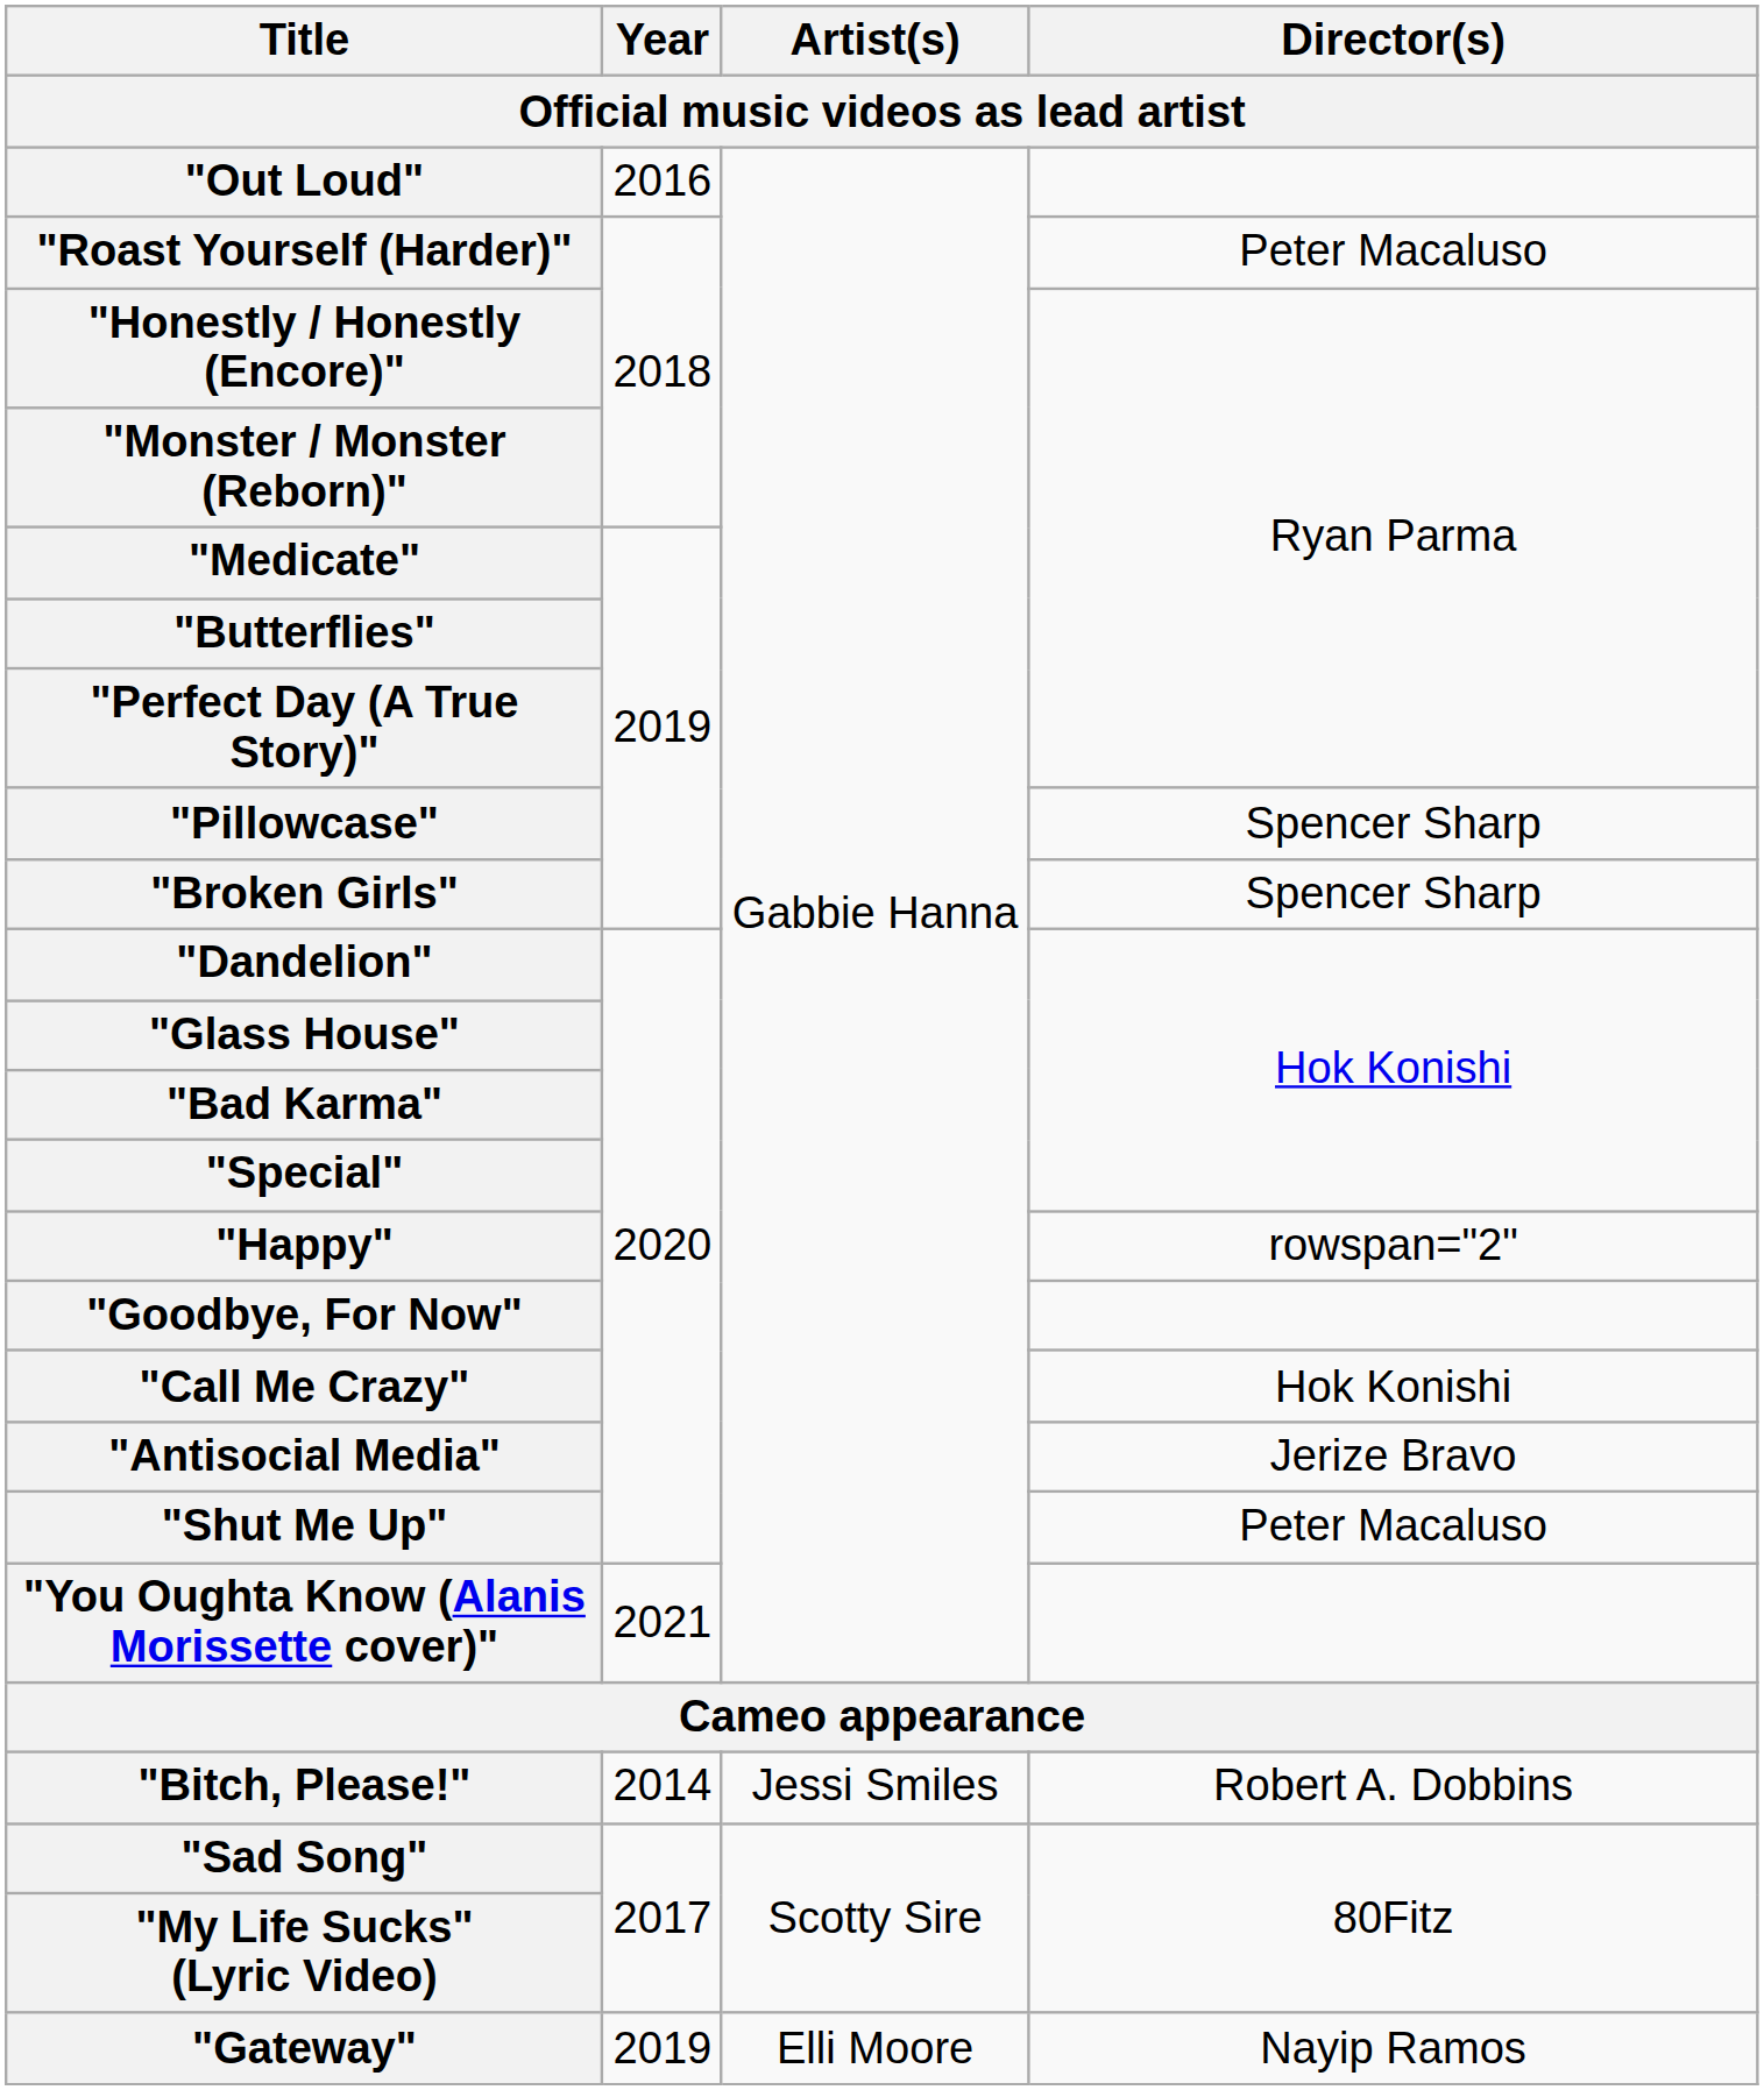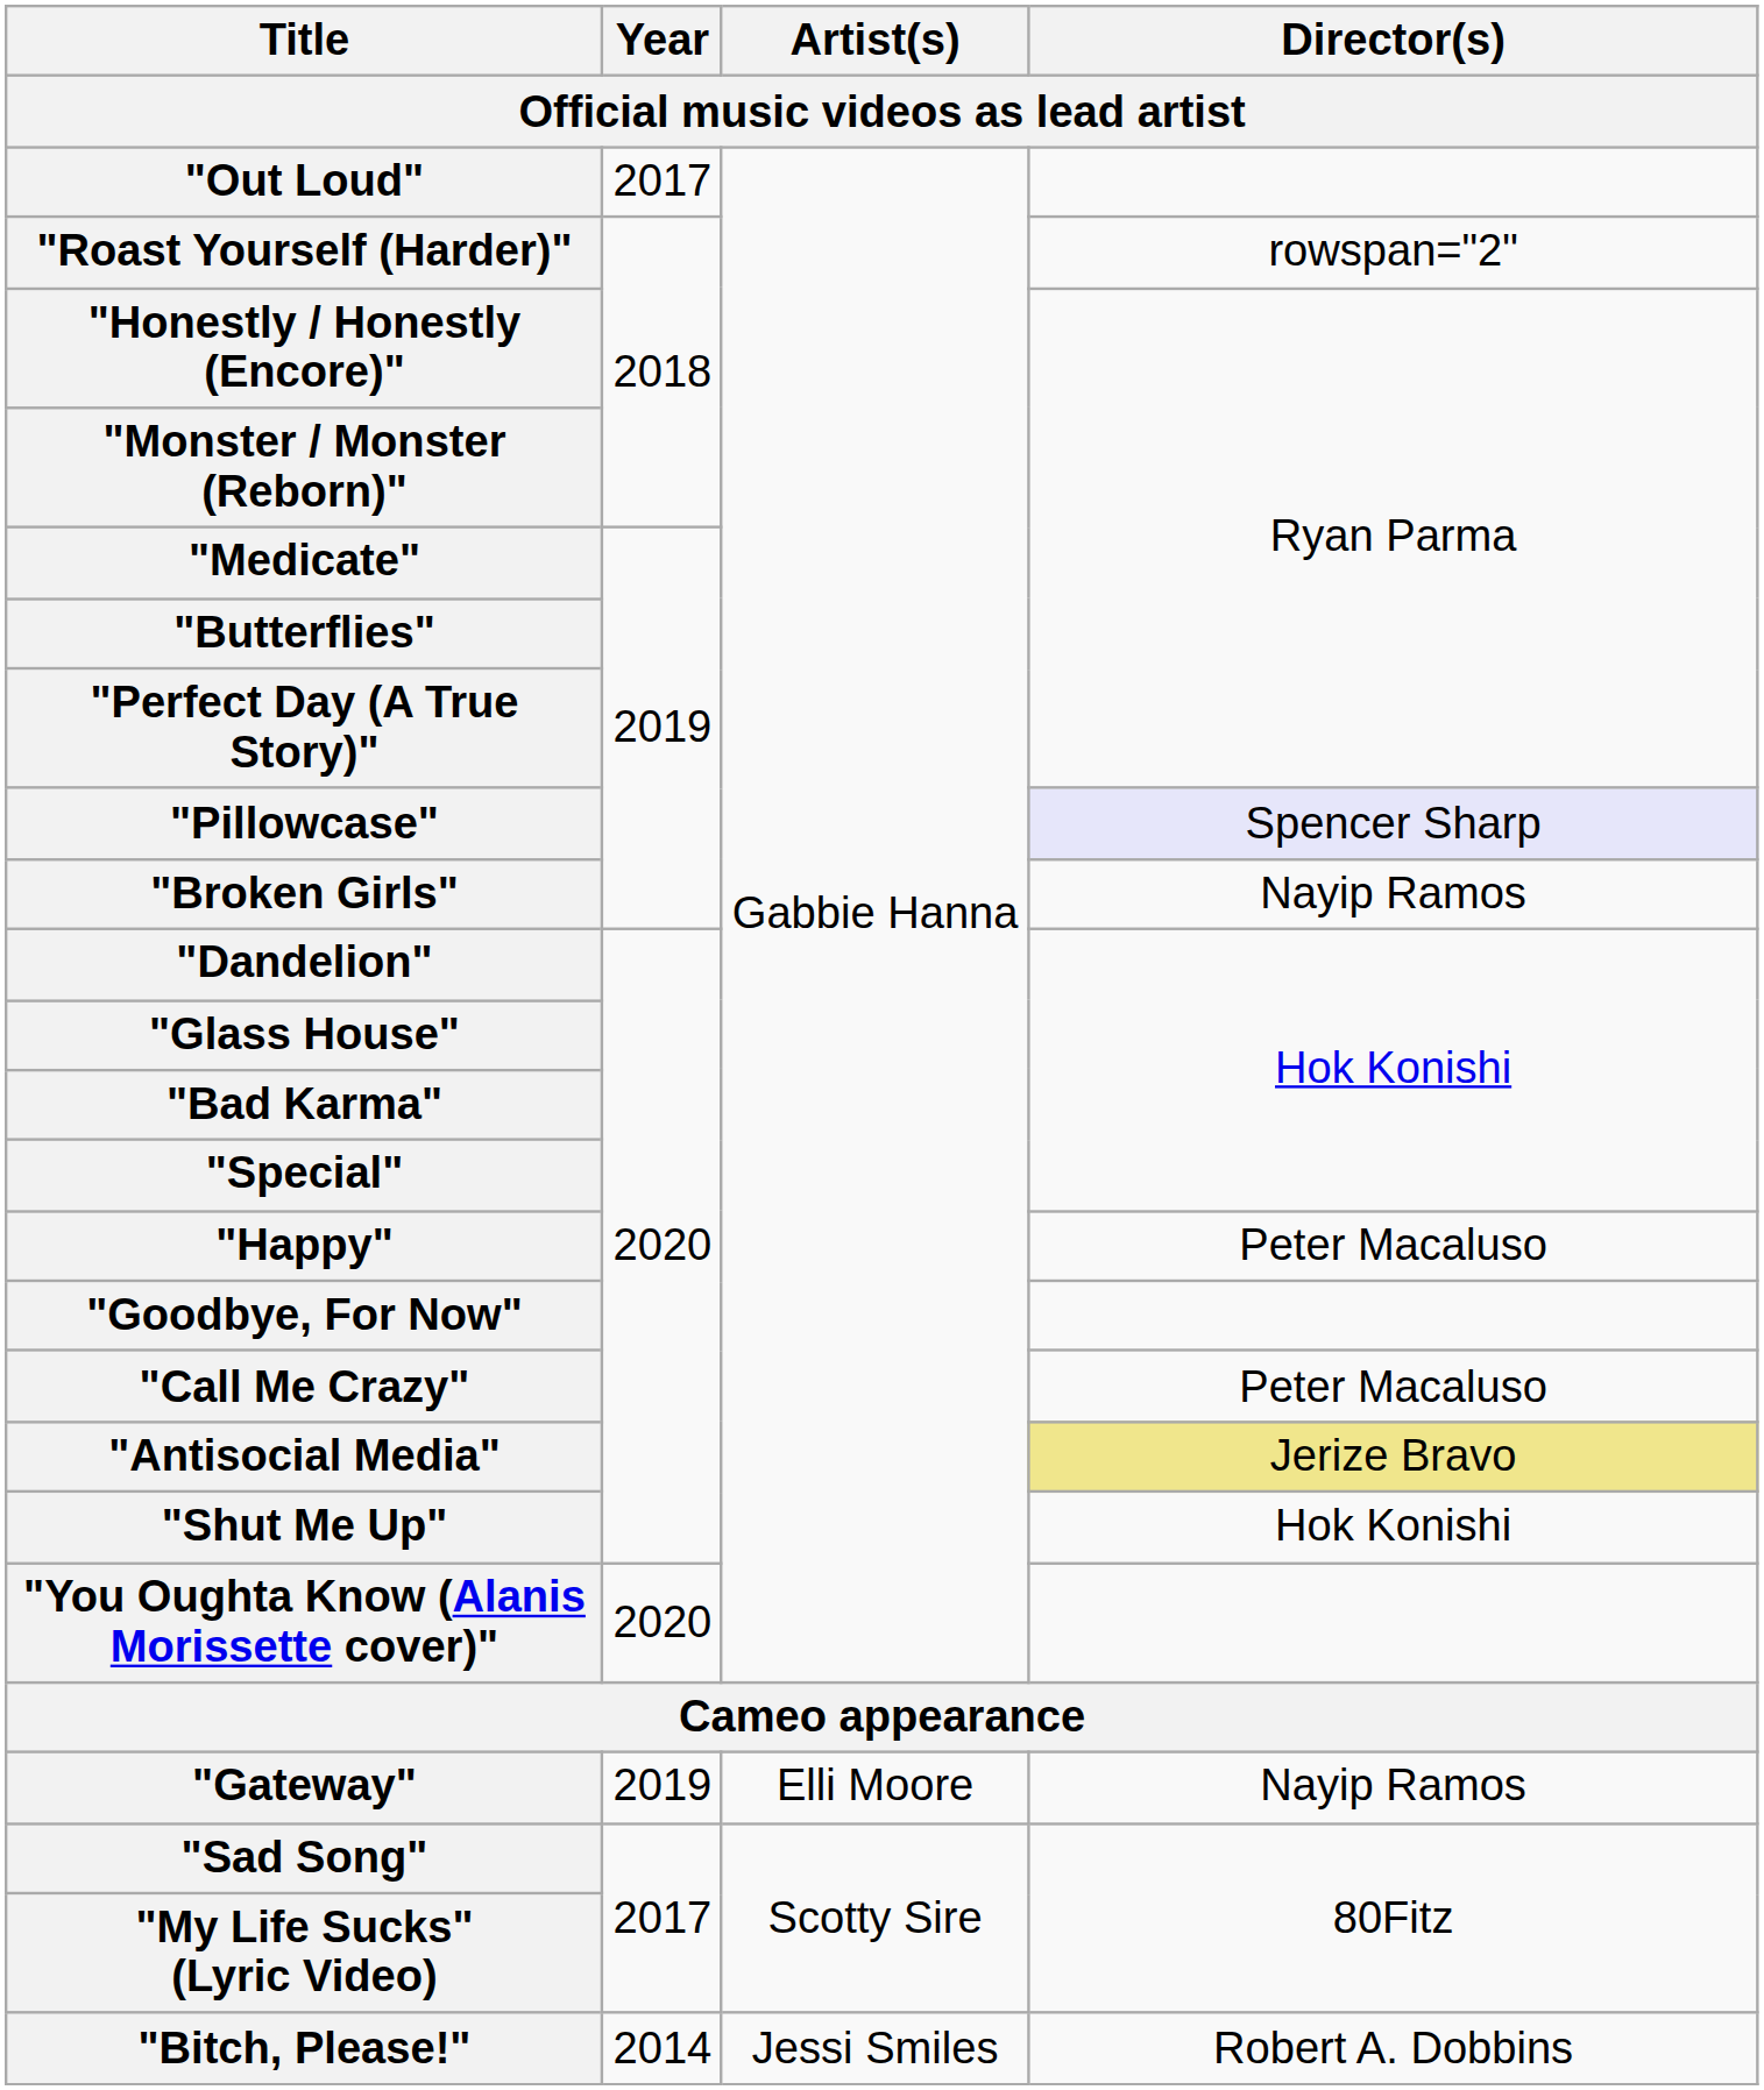"Out Loud" | Year: 2016 -> 2017
"Roast Yourself (Harder)" | Director(s): Peter Macaluso -> rowspan="2"
"Pillowcase" | Director(s): no background -> lavender background
"Broken Girls" | Director(s): Spencer Sharp -> Nayip Ramos
"Happy" | Director(s): rowspan="2" -> Peter Macaluso
"Call Me Crazy" | Director(s): Hok Konishi -> Peter Macaluso
"Antisocial Media" | Director(s): no background -> khaki background
"Shut Me Up" | Director(s): Peter Macaluso -> Hok Konishi
"You Oughta Know (Alanis Morissette cover)" | Year: 2021 -> 2020
rows swapped: "Bitch, Please!" <-> "Gateway"
